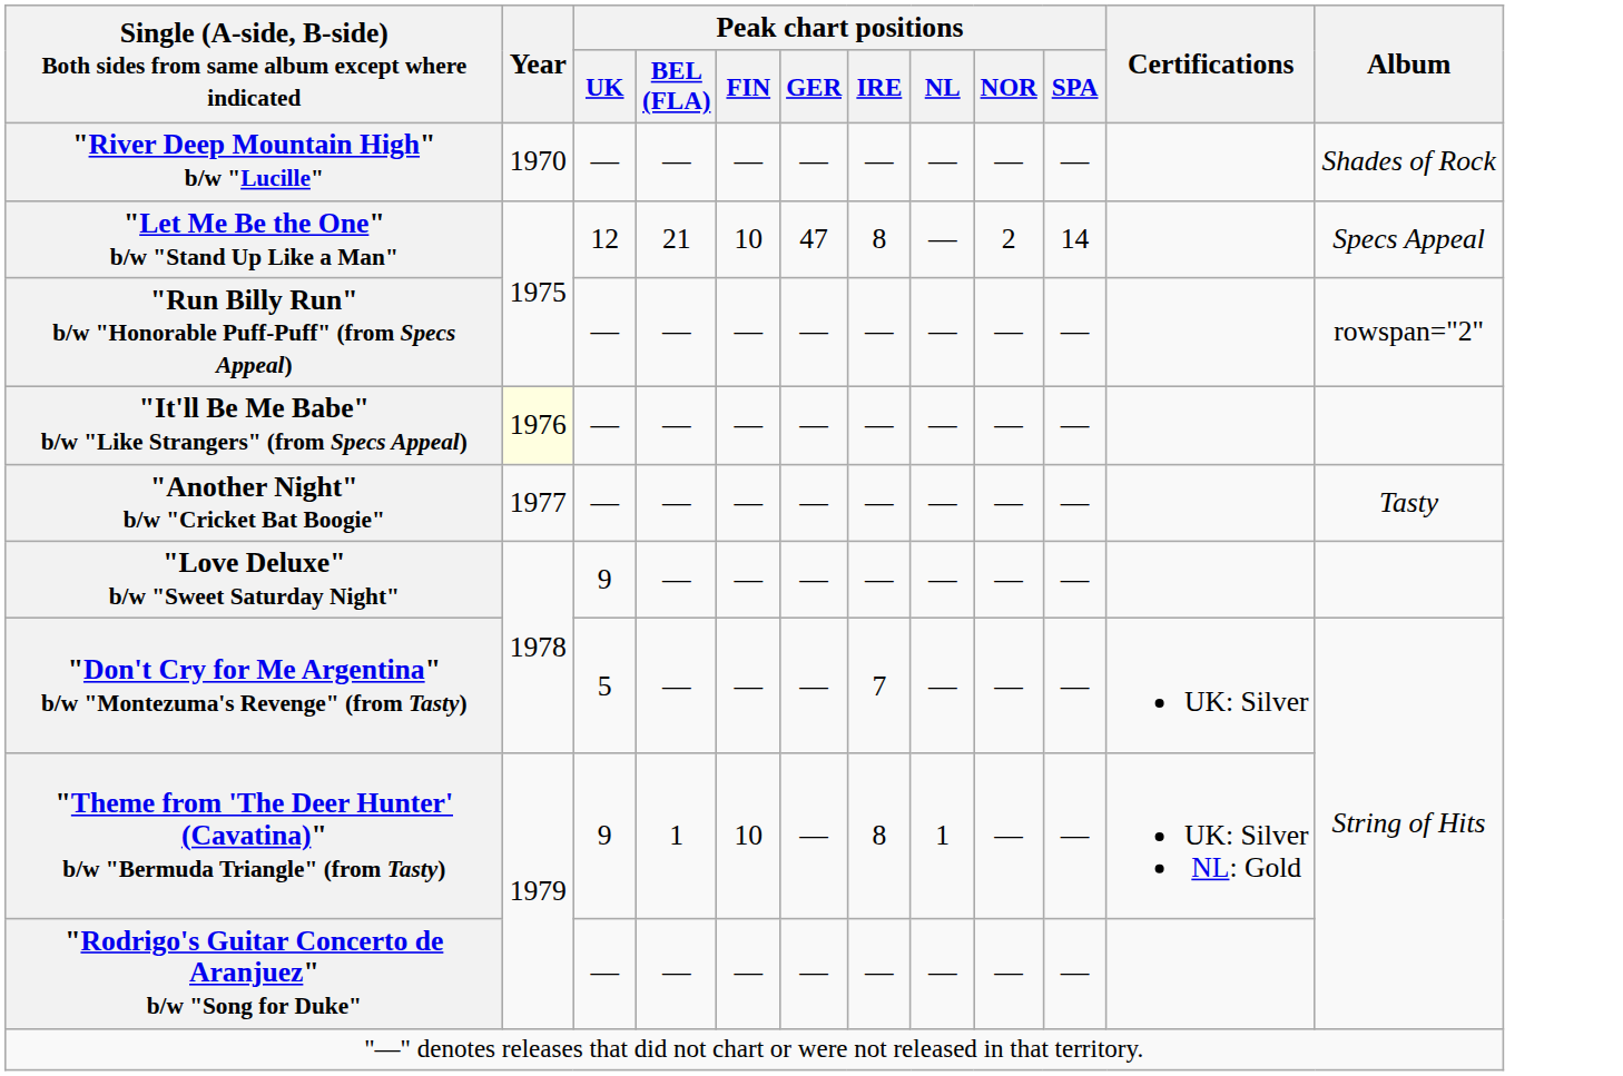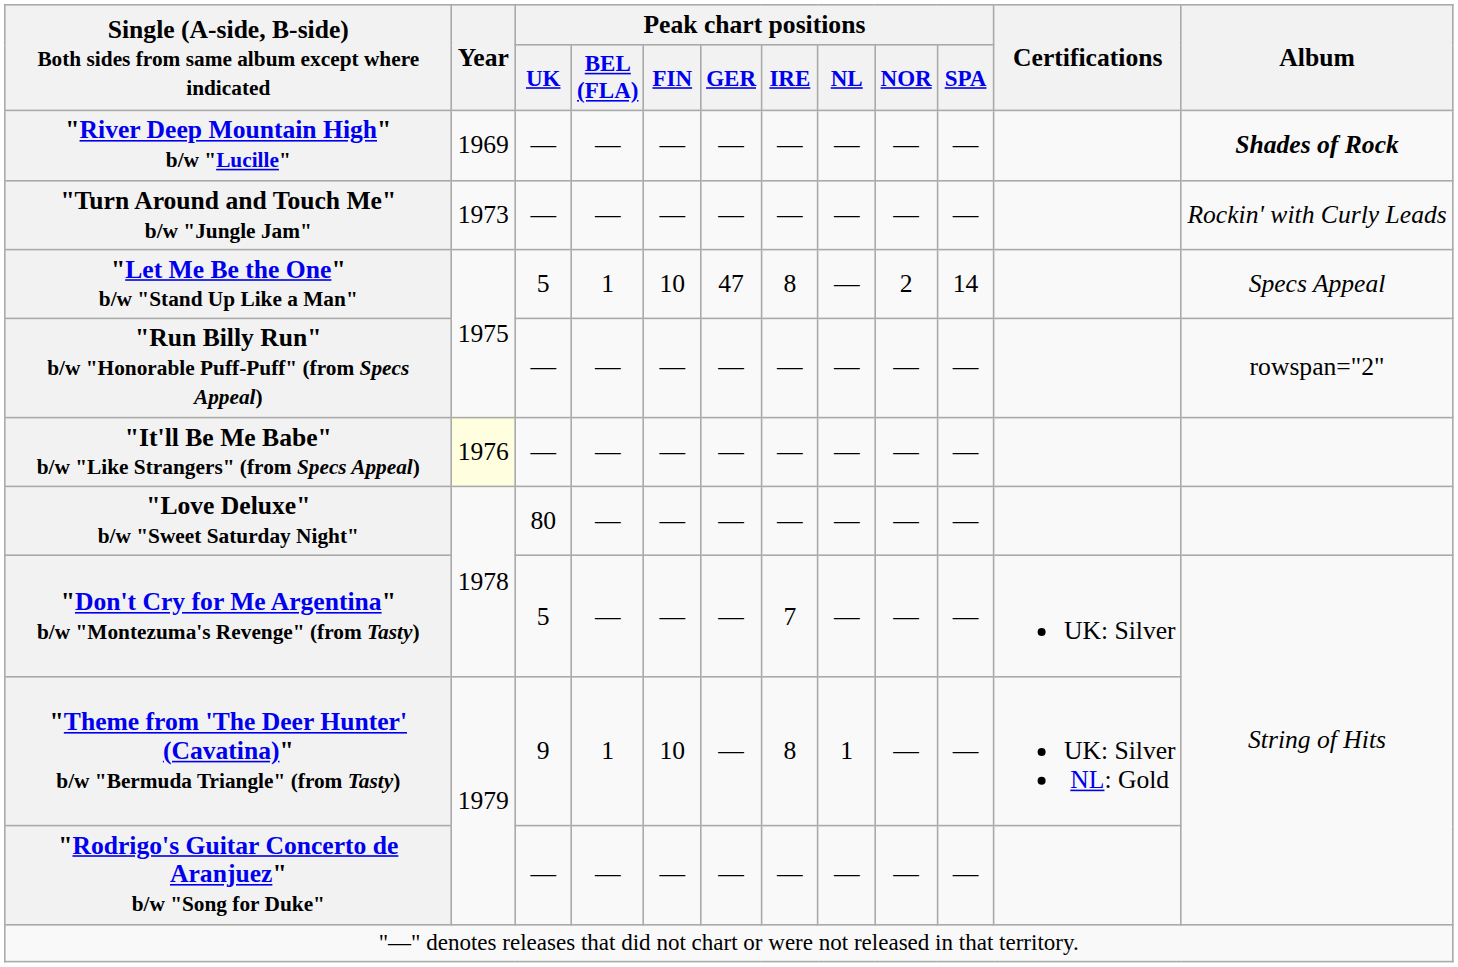"River Deep Mountain High" b/w "Lucille" | Year: 1970 -> 1969
"River Deep Mountain High" b/w "Lucille" | Album: normal -> bold
+ row: "Turn Around and Touch Me" b/w "Jungle Jam" | 1973 | — | — | — | — | — | — | — | — | Rockin' with Curly Leads
"Let Me Be the One" b/w "Stand Up Like a Man" | Peak chart positions / UK: 12 -> 5
"Let Me Be the One" b/w "Stand Up Like a Man" | Peak chart positions / BEL (FLA): 21 -> 1
- row: "Another Night" b/w "Cricket Bat Boogie" | 1977 | — | — | — | — | — | — | — | — | Tasty
"Love Deluxe" b/w "Sweet Saturday Night" | Peak chart positions / UK: 9 -> 80
